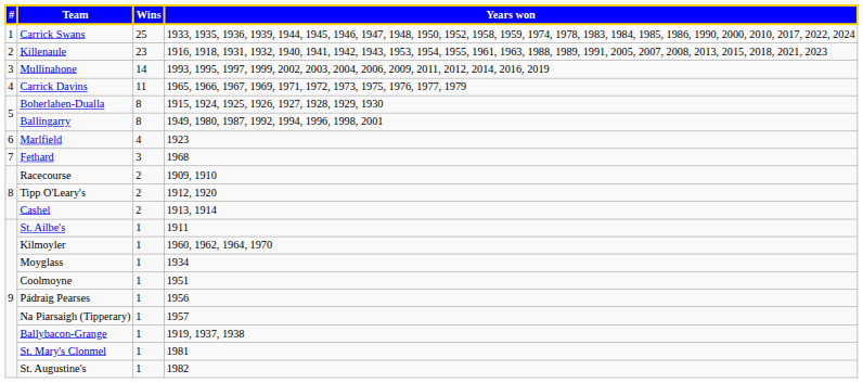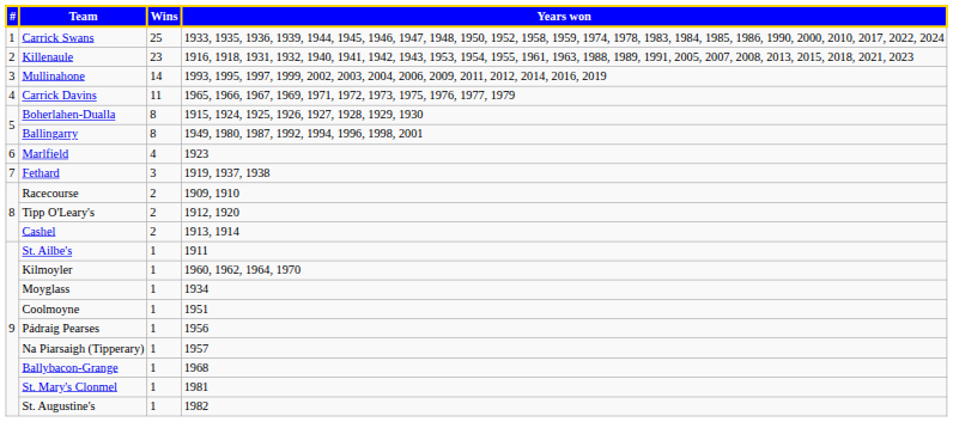Fethard | Years won: 1968 -> 1919, 1937, 1938
Ballybacon-Grange | Years won: 1919, 1937, 1938 -> 1968
